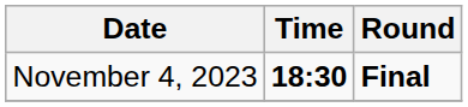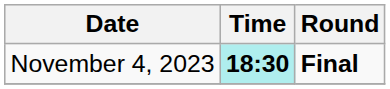November 4, 2023 | Time: no background -> paleturquoise background
